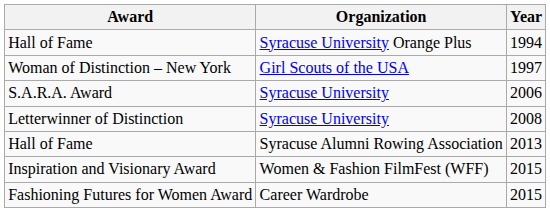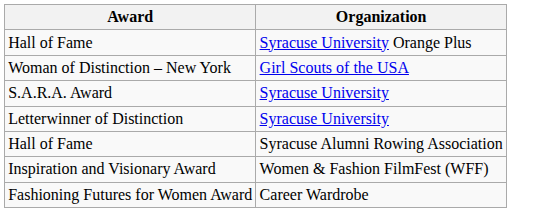- column: Year | 1994 | 1997 | 2006 | 2008 | 2013 | 2015 | 2015
